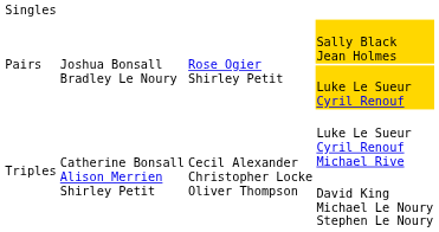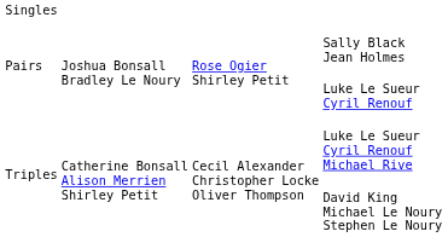Sally Black Jean Holmes | column 4: gold background -> no background
Luke Le Sueur Cyril Renouf | column 4: gold background -> no background
